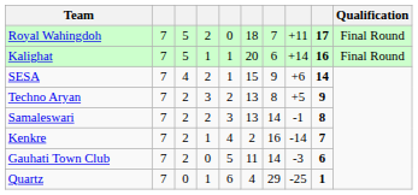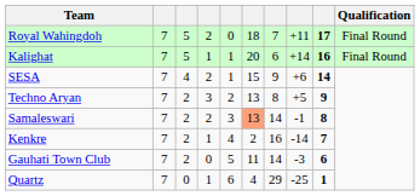Samaleswari | column 6: no background -> lightsalmon background
